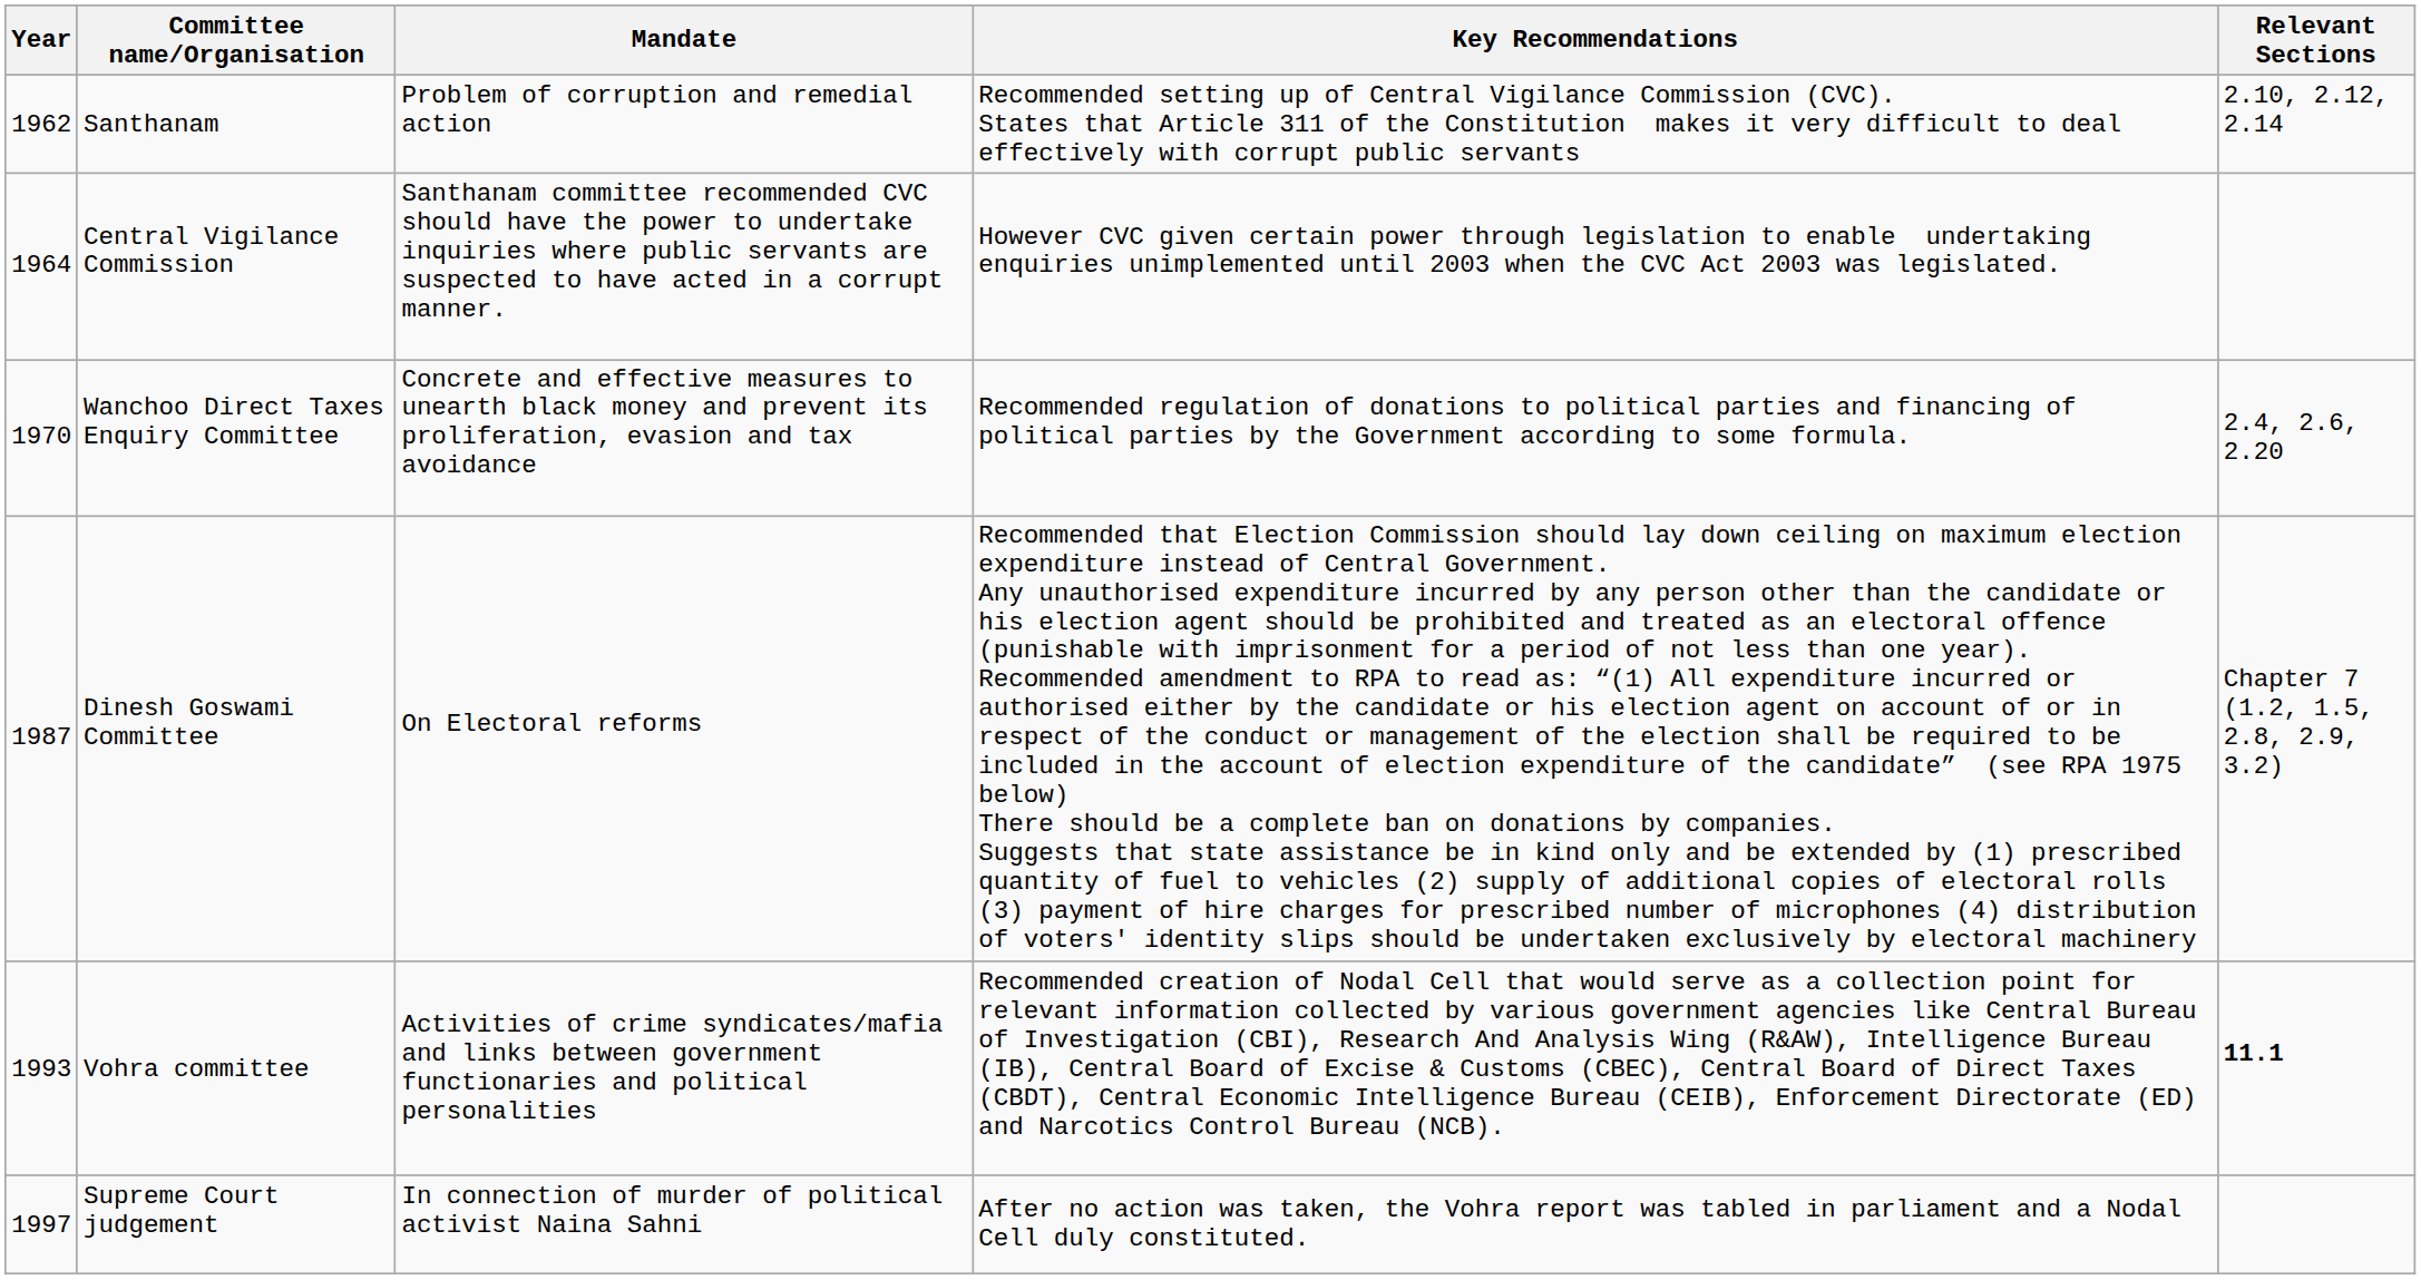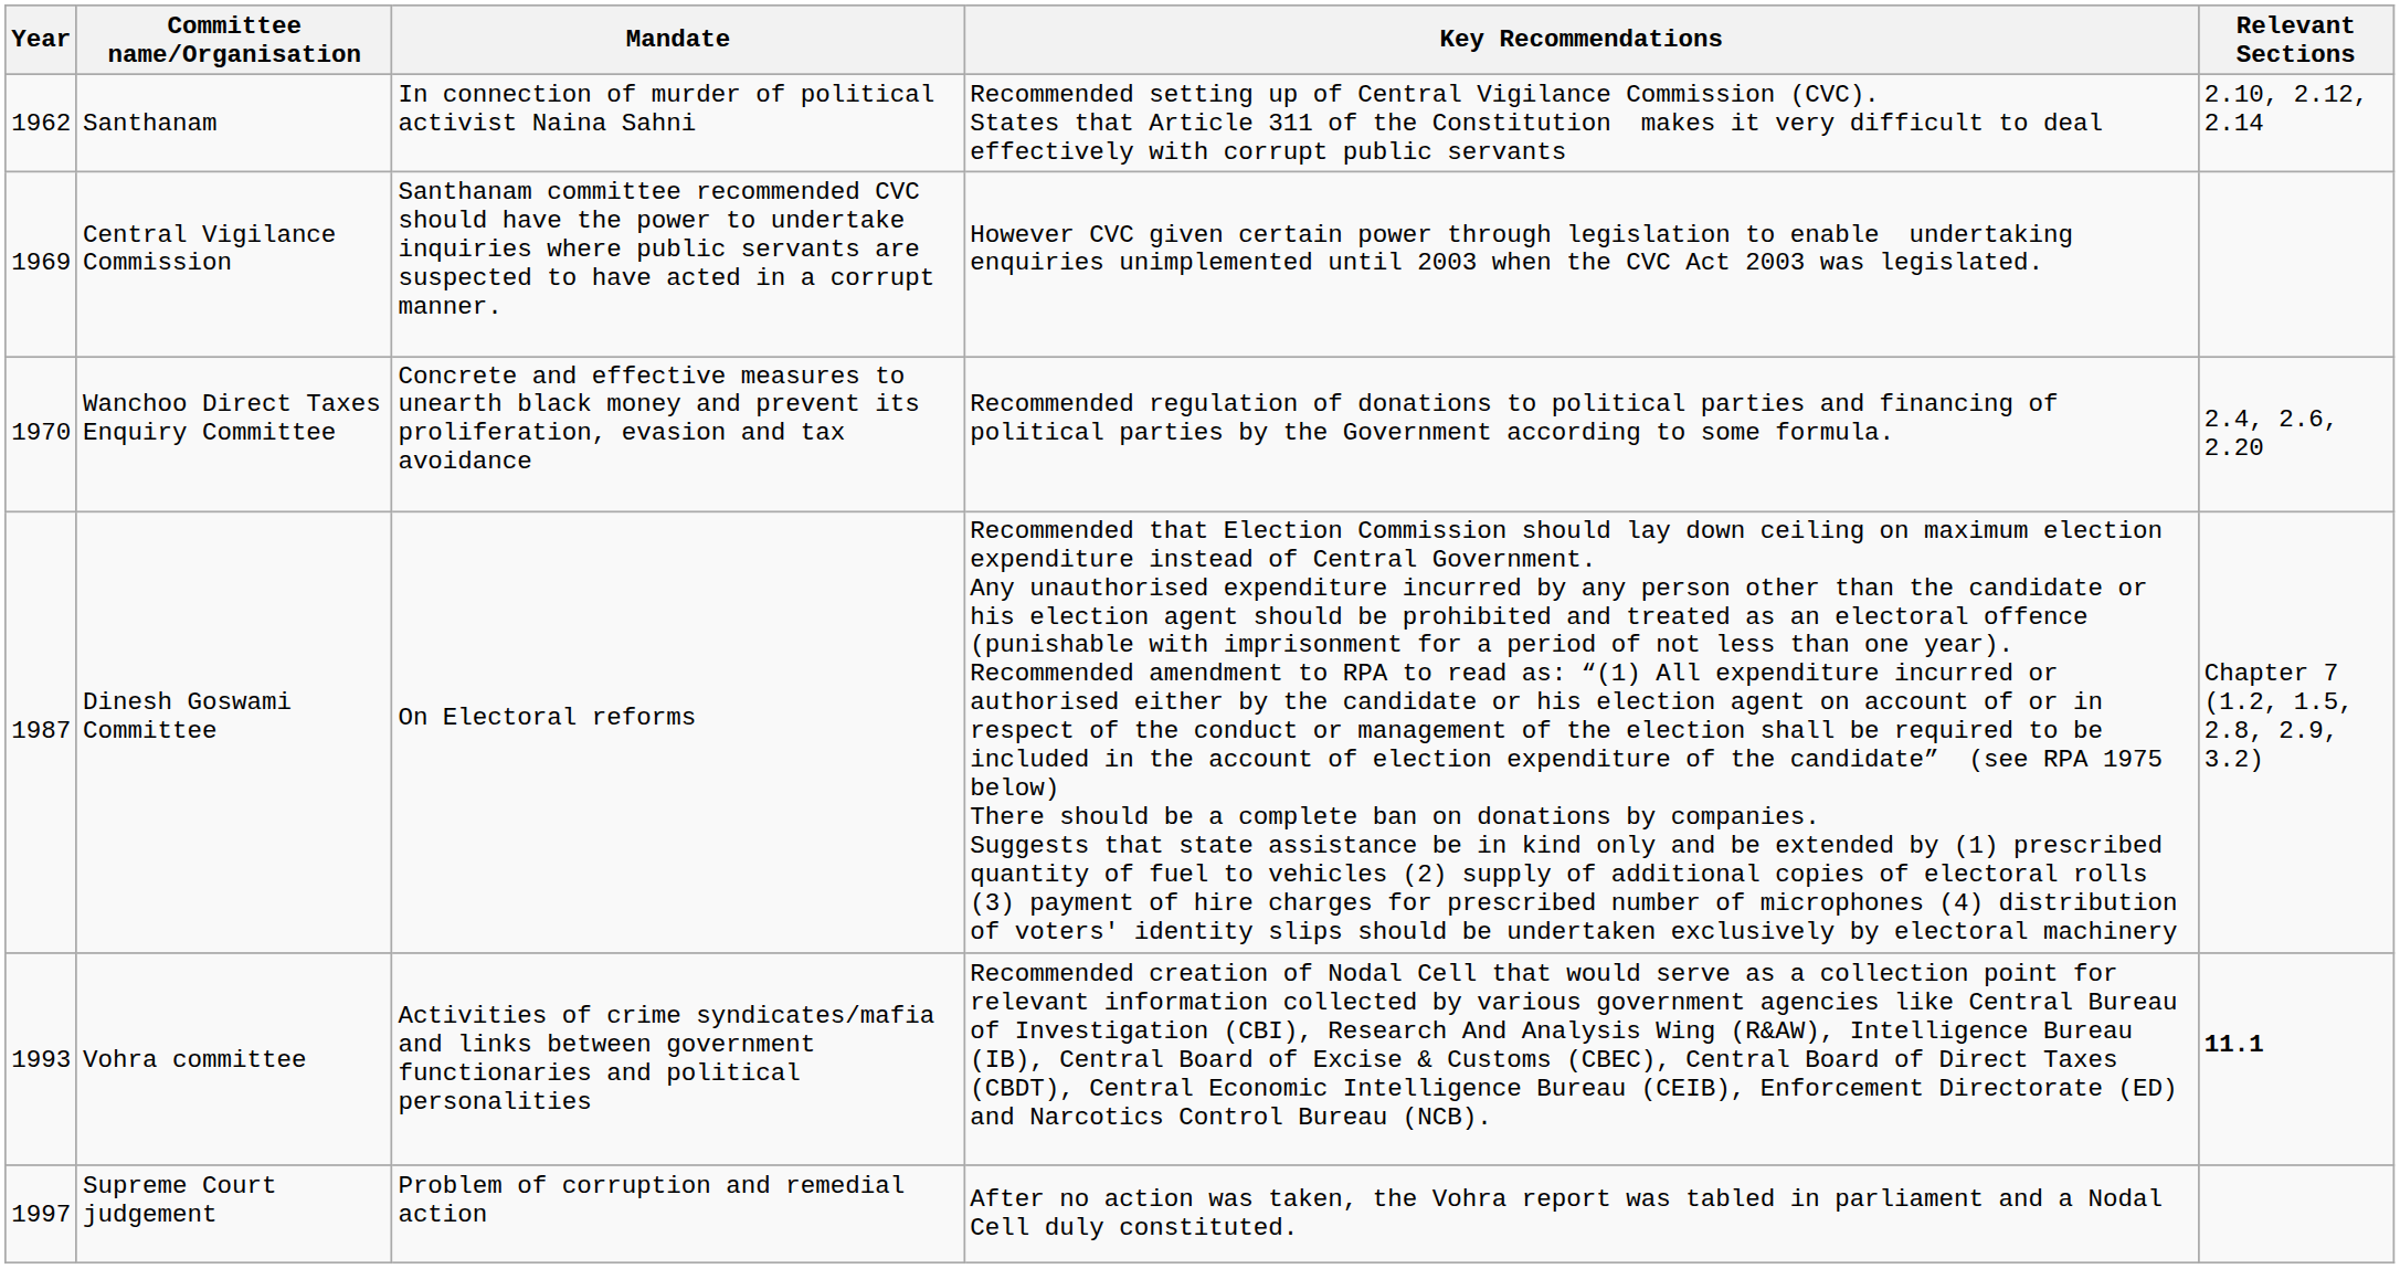Santhanam | Mandate: Problem of corruption and remedial action -> In connection of murder of political activist Naina Sahni
Central Vigilance Commission | Year: 1964 -> 1969
Supreme Court judgement | Mandate: In connection of murder of political activist Naina Sahni -> Problem of corruption and remedial action
